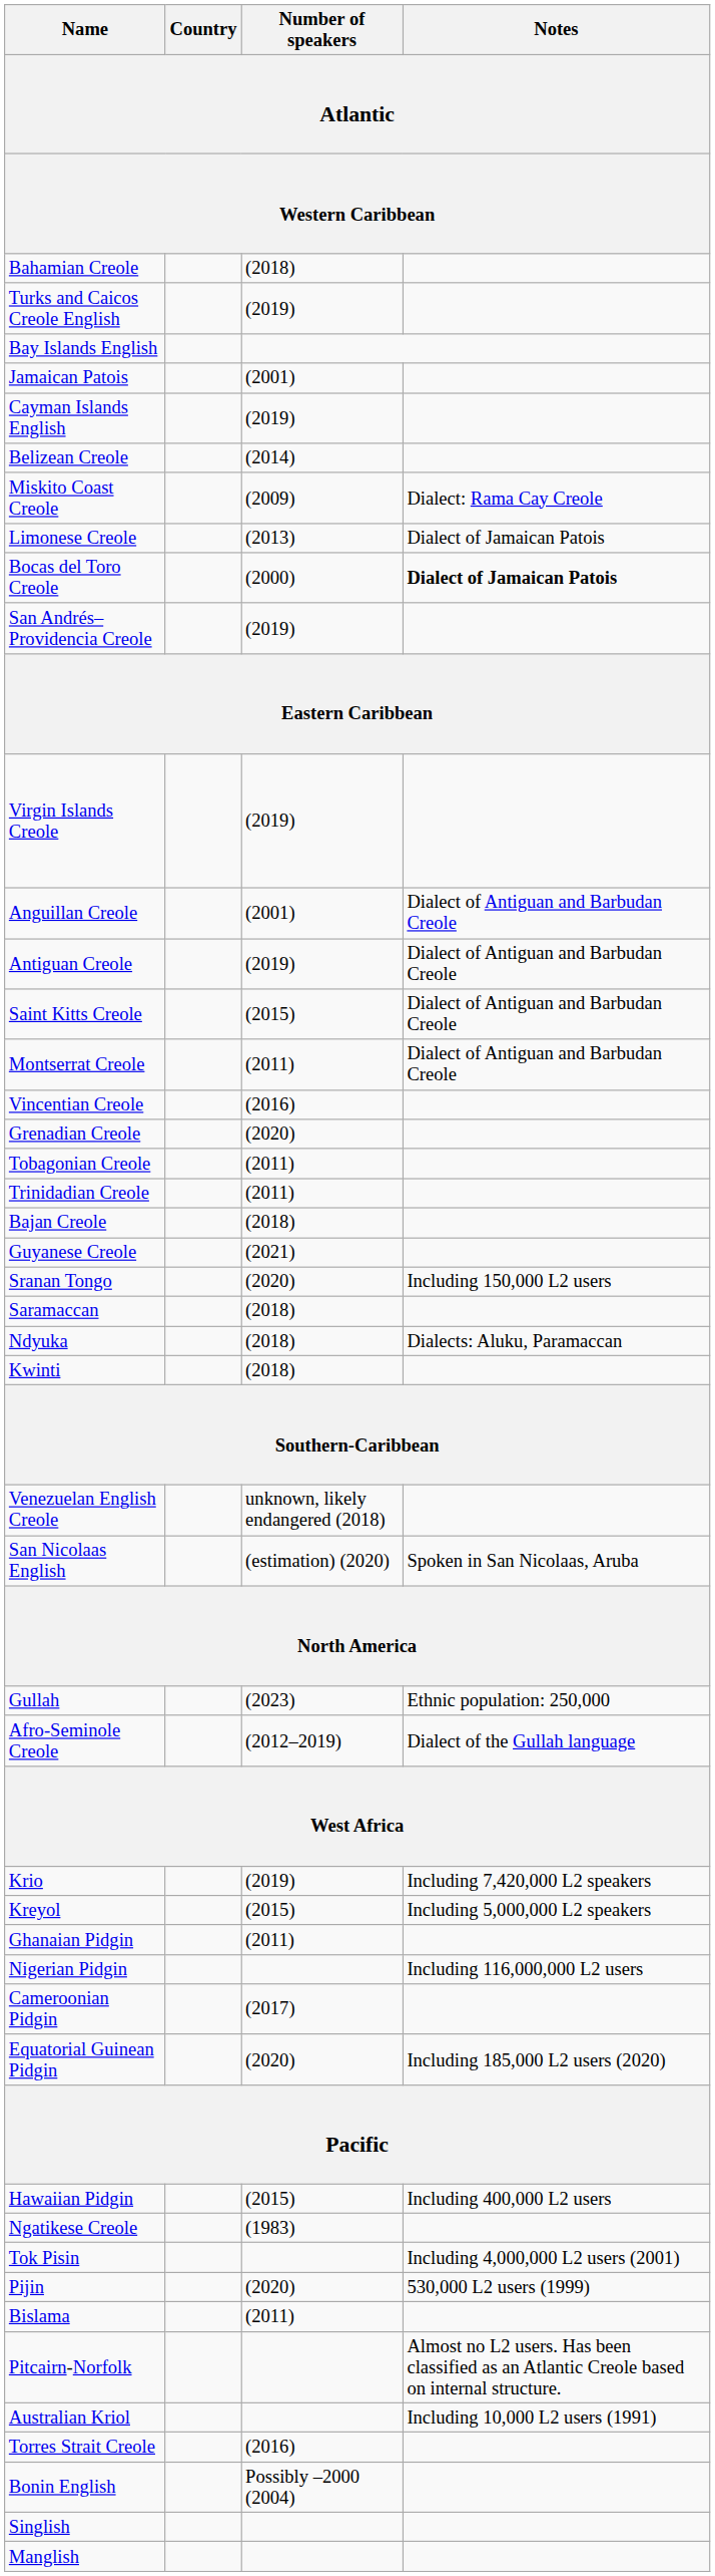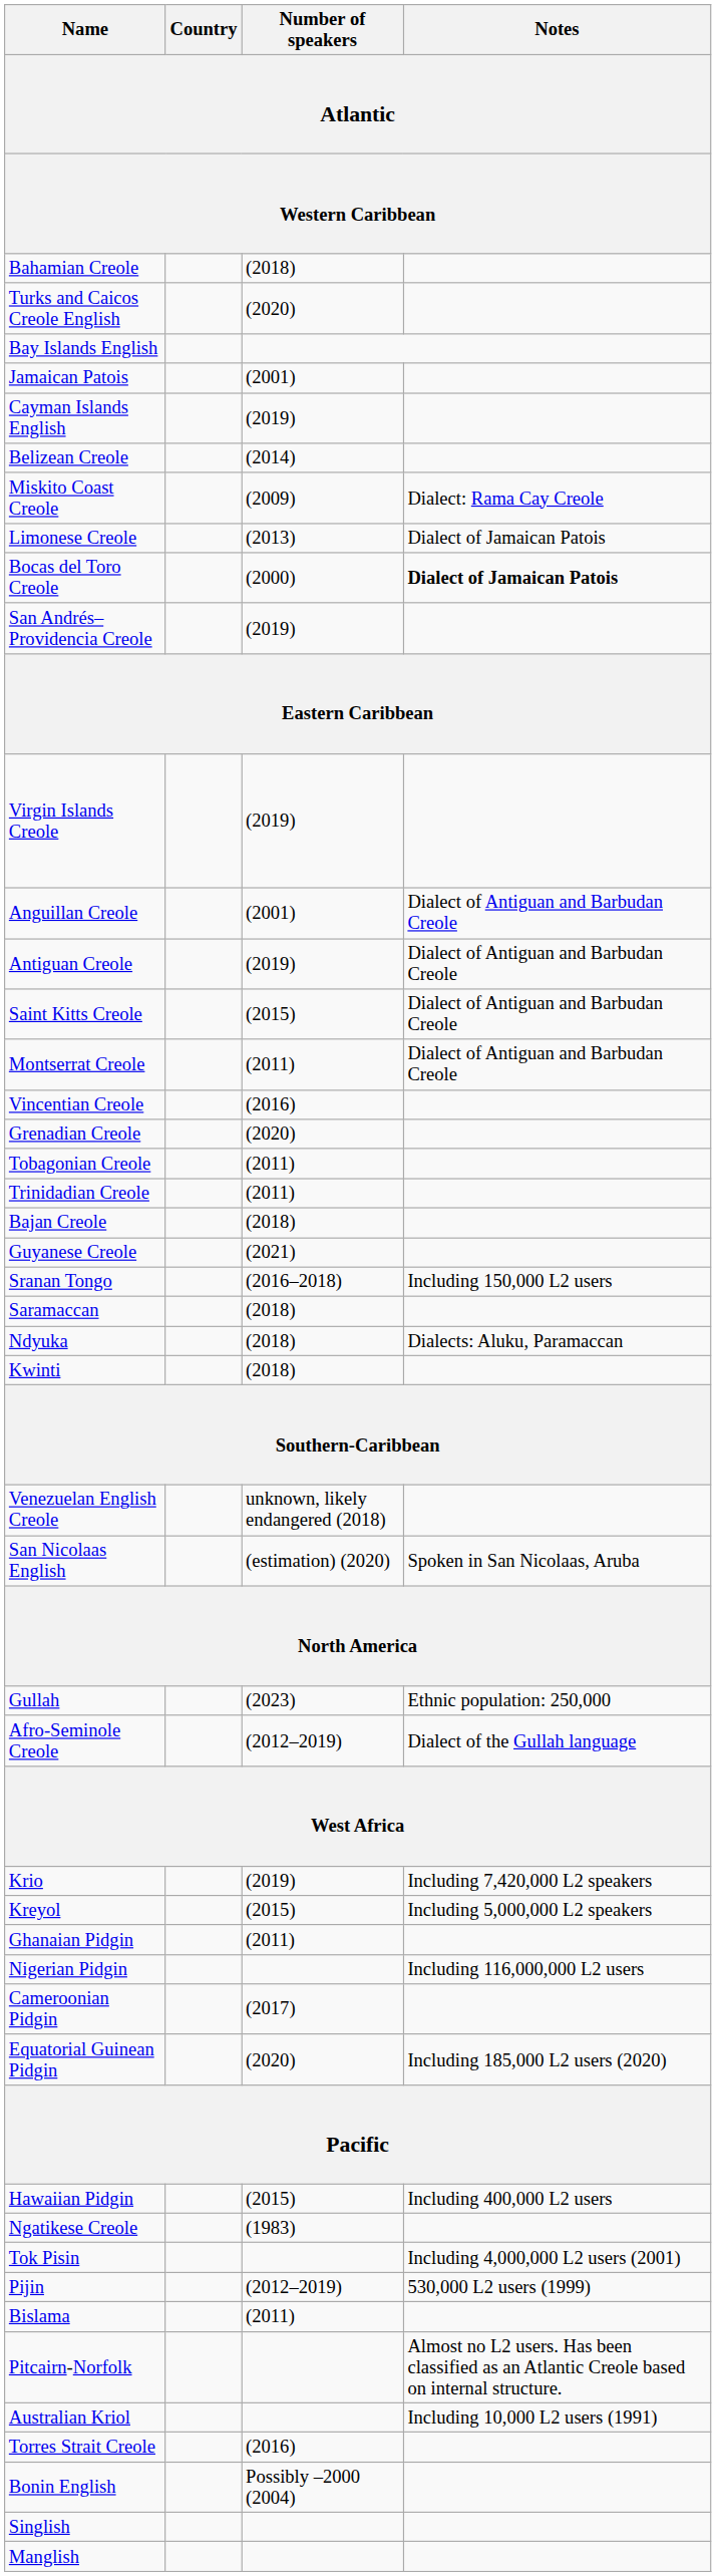Turks and Caicos Creole English | Number of speakers: (2019) -> (2020)
Sranan Tongo | Number of speakers: (2020) -> (2016–2018)
Pijin | Number of speakers: (2020) -> (2012–2019)
